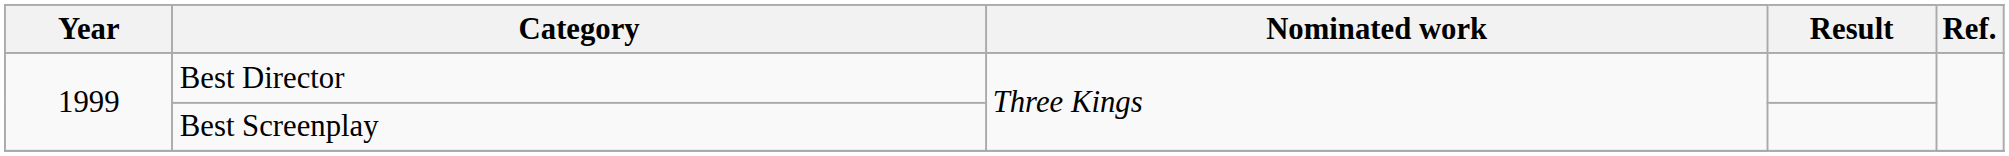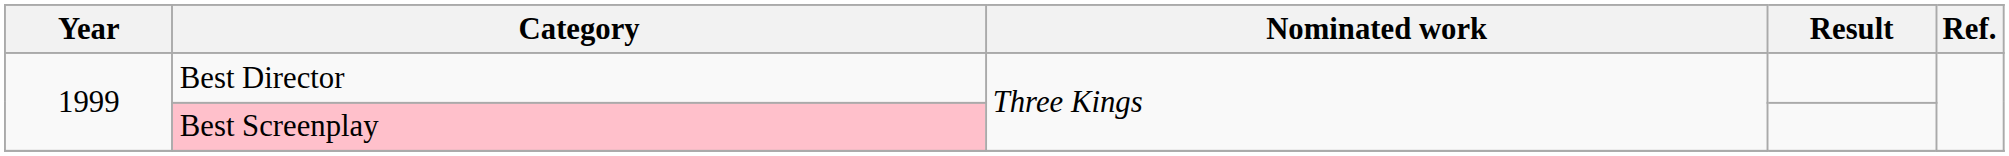Best Screenplay | Category: no background -> pink background
